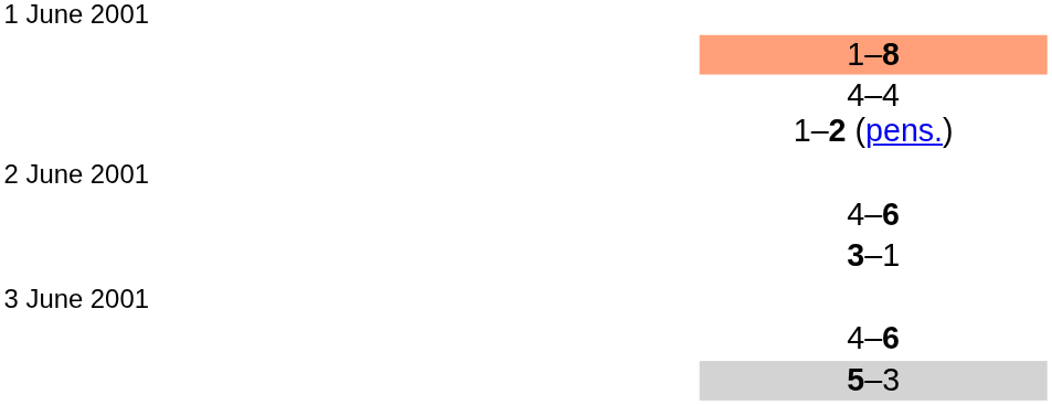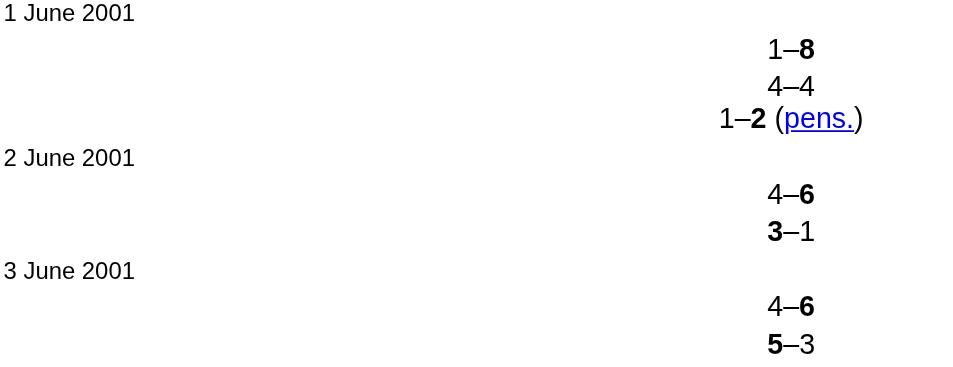1–8 | column 2: lightsalmon background -> no background
5–3 | column 2: lightgrey background -> no background
